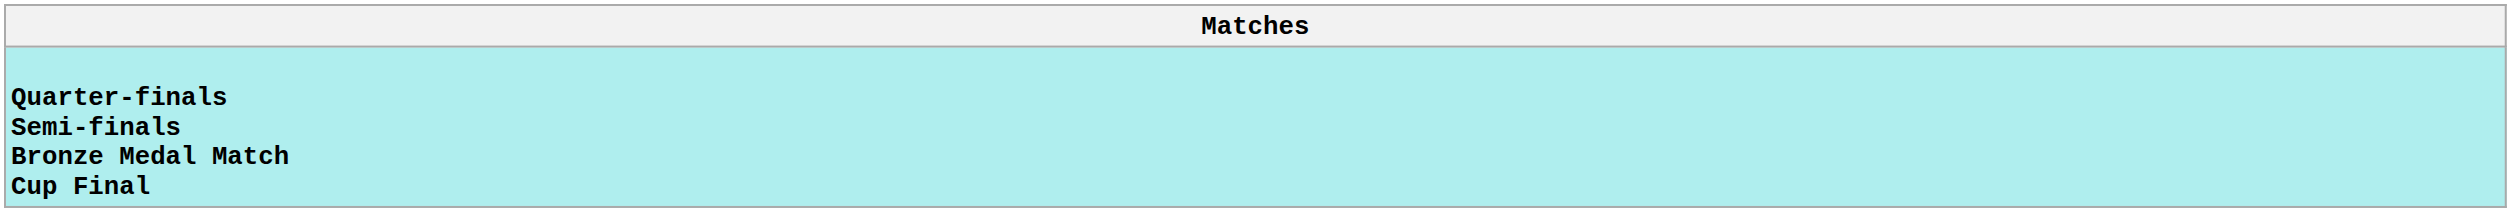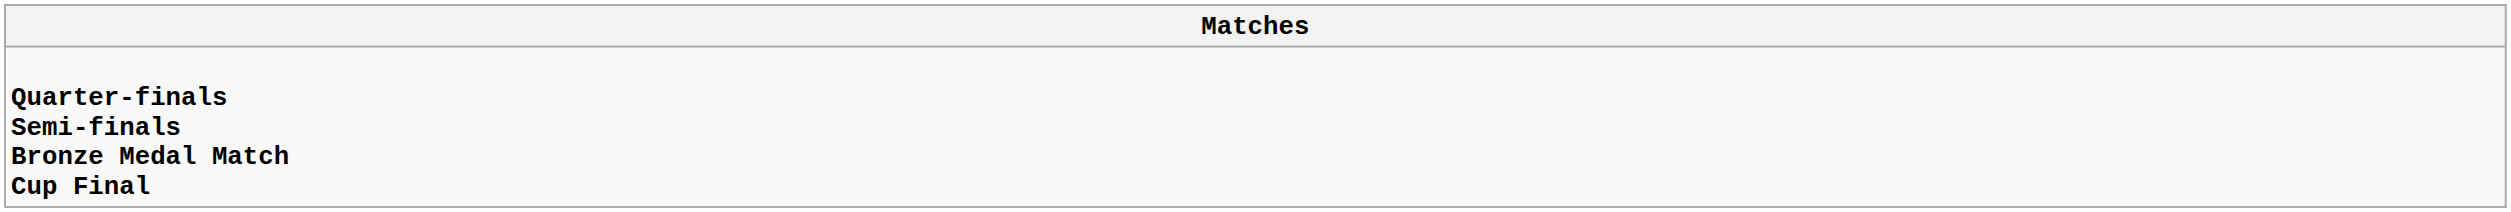row 2 | column 1: paleturquoise background -> no background
